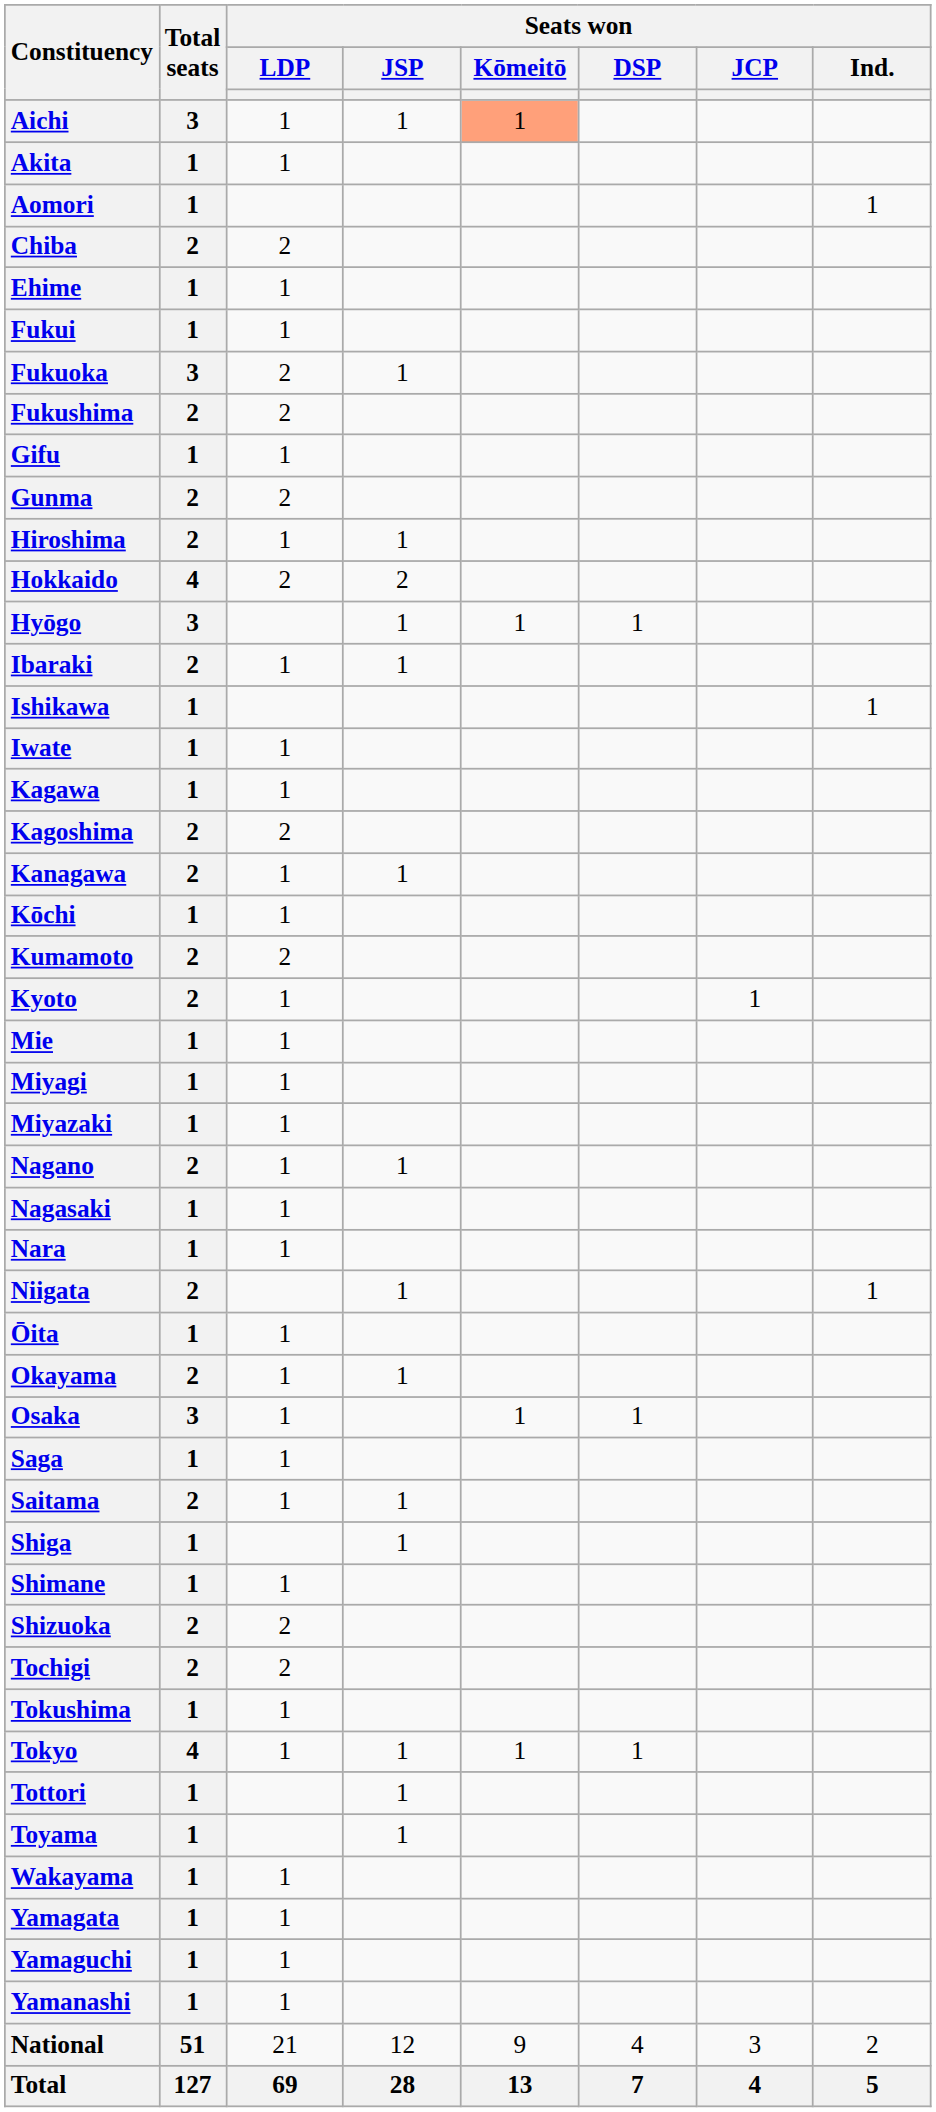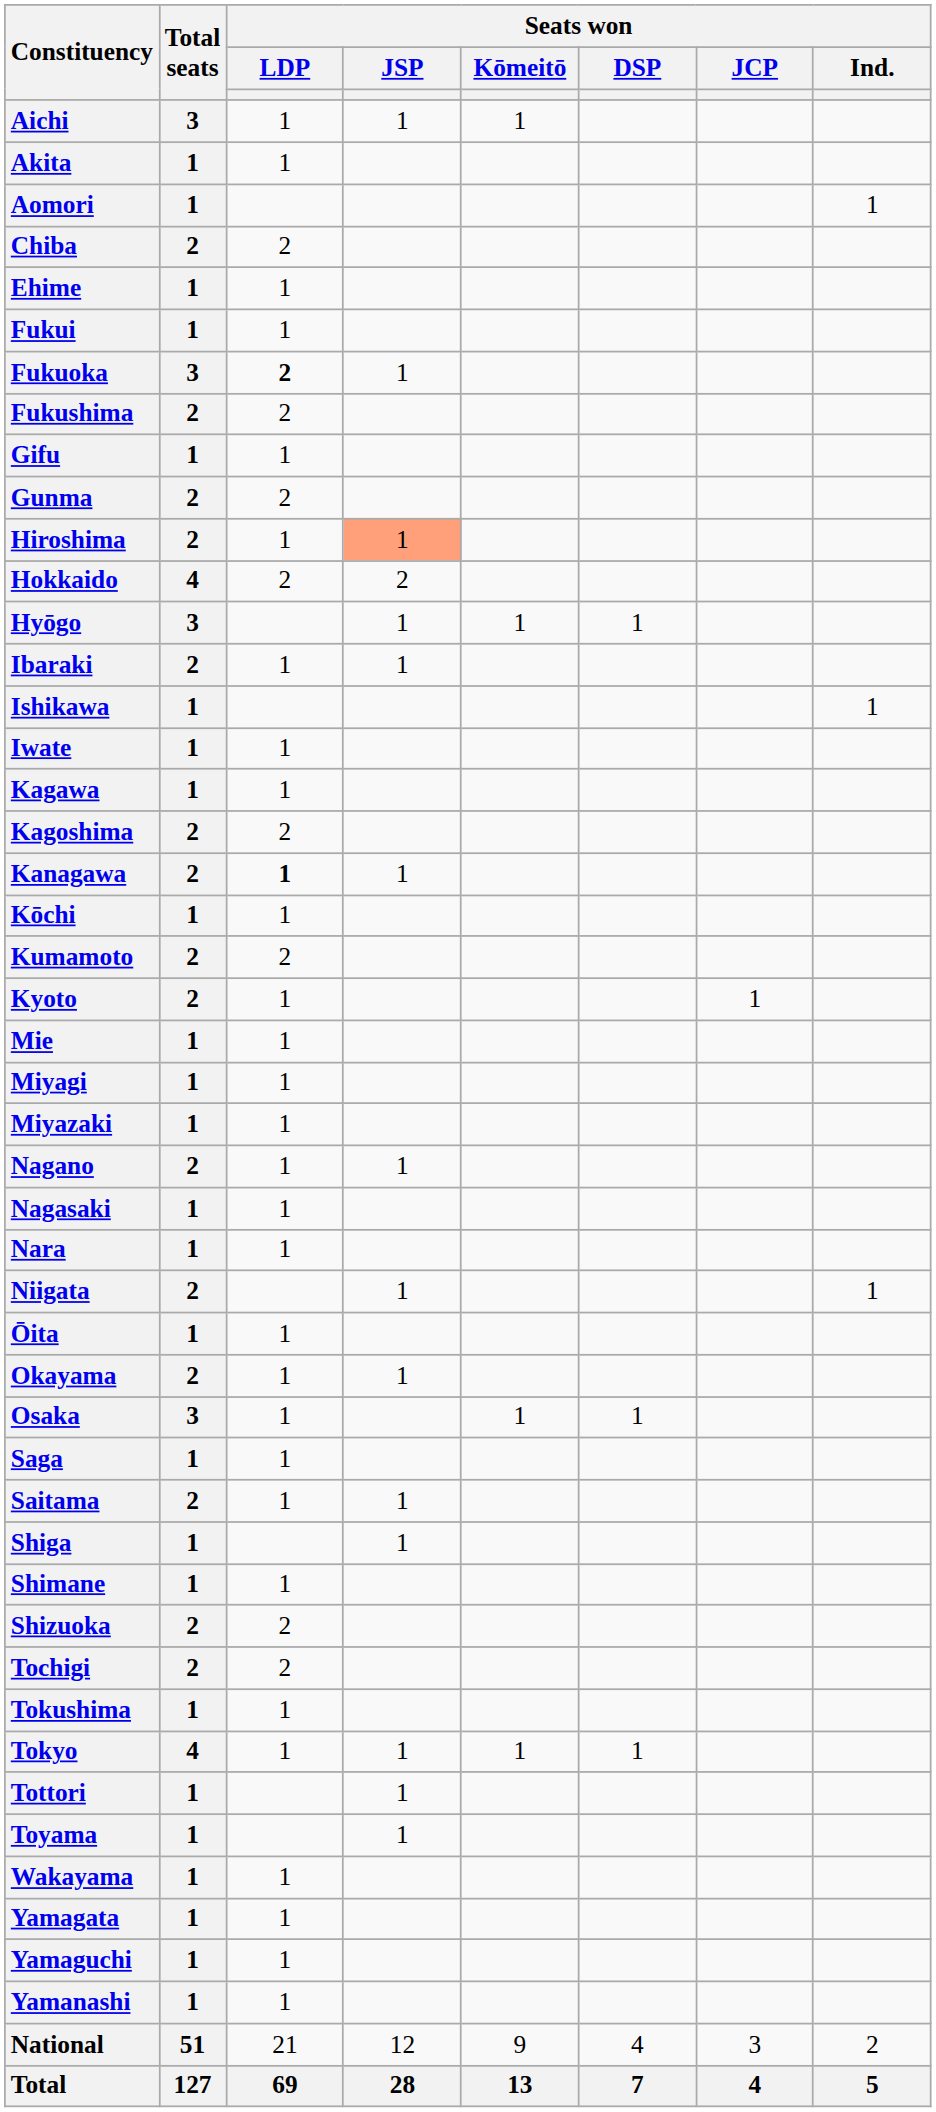Aichi | Seats won / Kōmeitō: lightsalmon background -> no background
Fukuoka | Seats won / LDP: normal -> bold
Hiroshima | Seats won / JSP: no background -> lightsalmon background
Kanagawa | Seats won / LDP: normal -> bold
